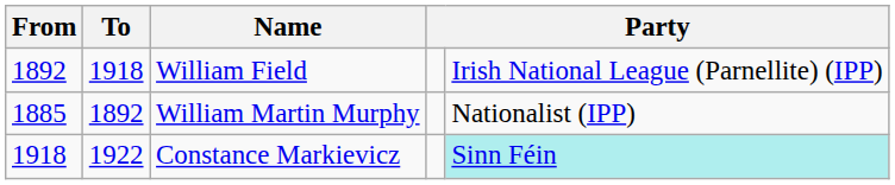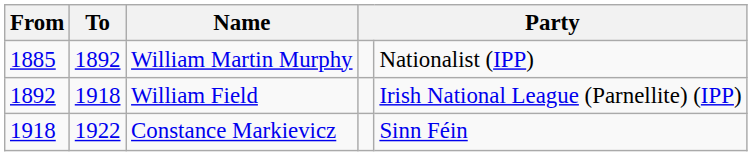rows swapped: William Martin Murphy <-> William Field
Constance Markievicz | column 5: paleturquoise background -> no background
